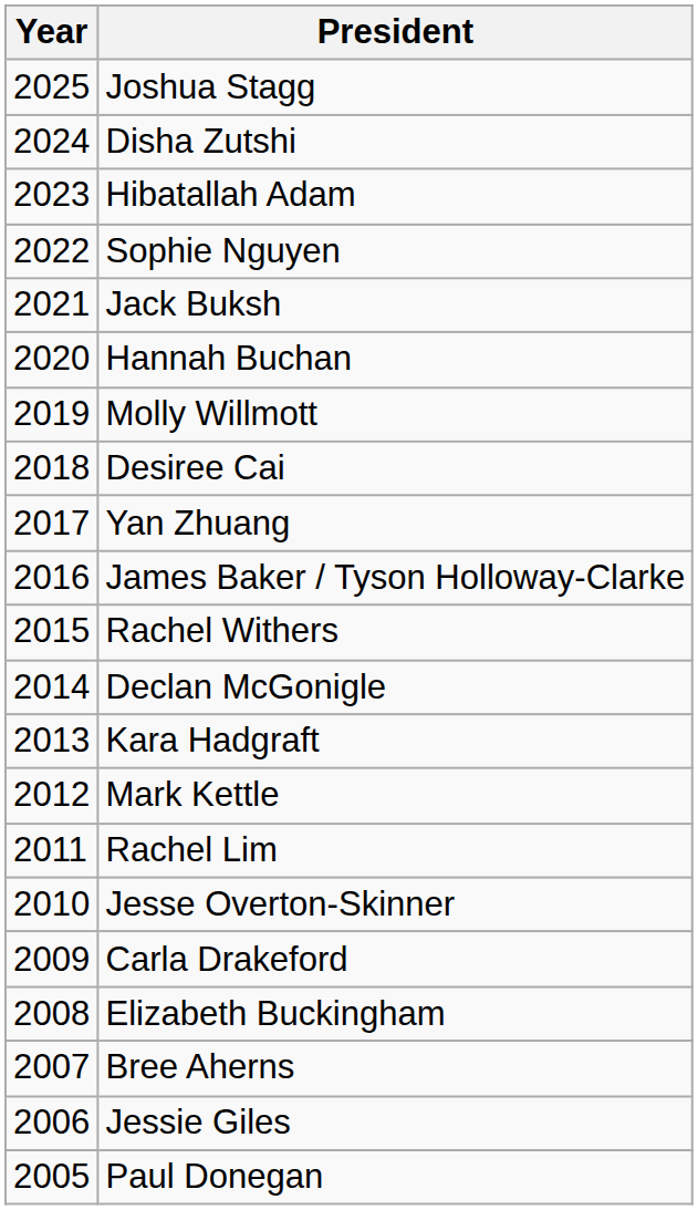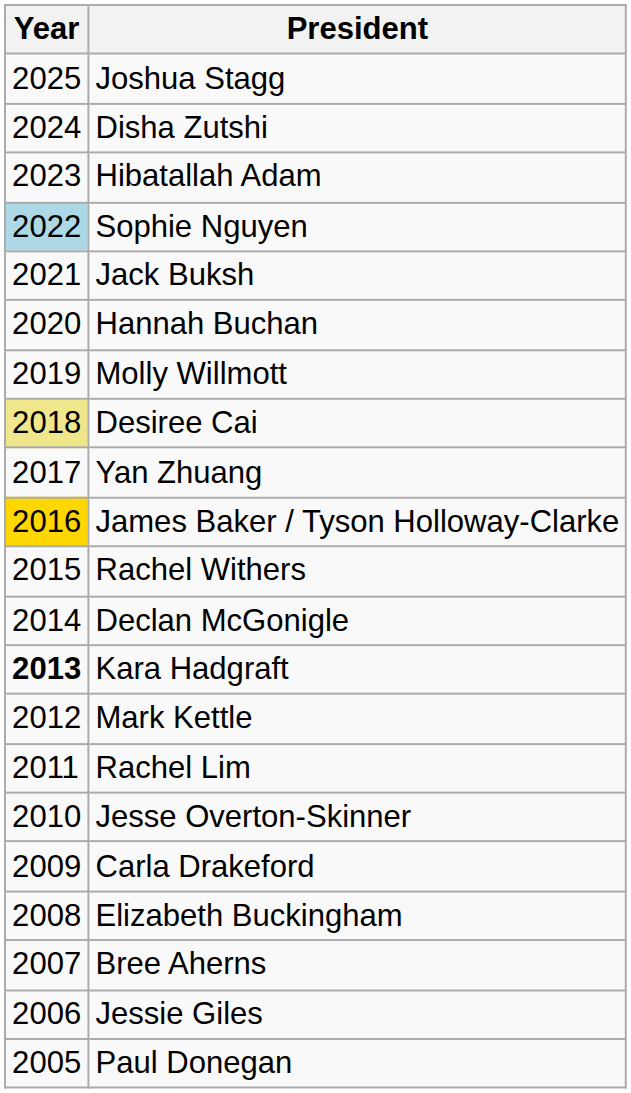Sophie Nguyen | Year: no background -> lightblue background
Desiree Cai | Year: no background -> khaki background
James Baker / Tyson Holloway-Clarke | Year: no background -> gold background
Kara Hadgraft | Year: normal -> bold
